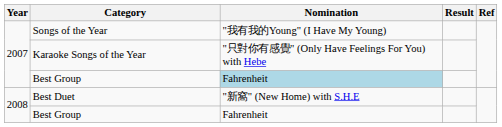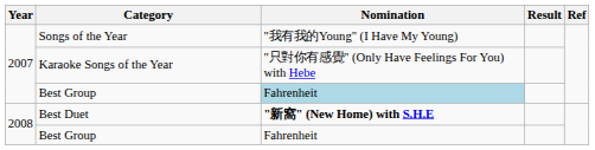Best Duet | Nomination: normal -> bold
